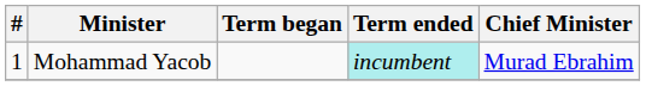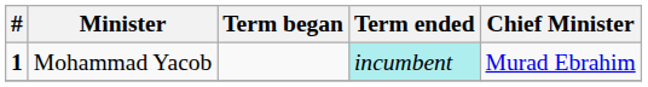Mohammad Yacob | #: normal -> bold
